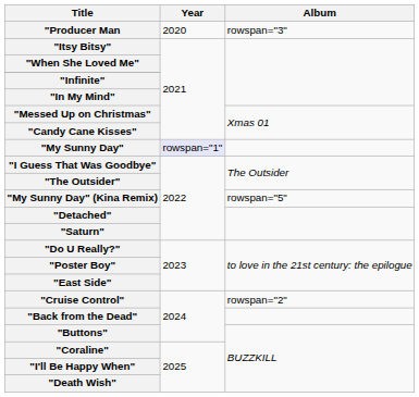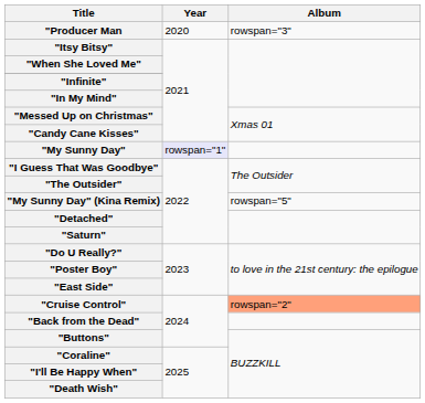"Cruise Control" | Album: no background -> lightsalmon background
